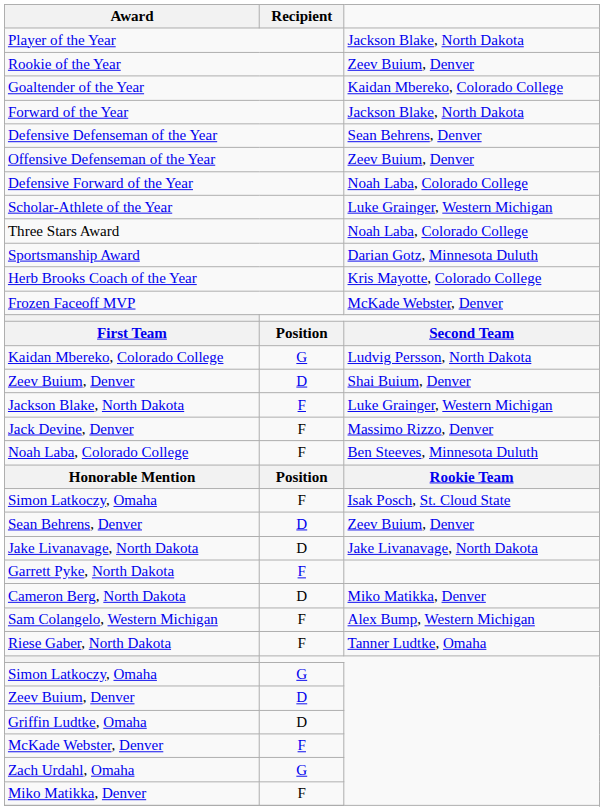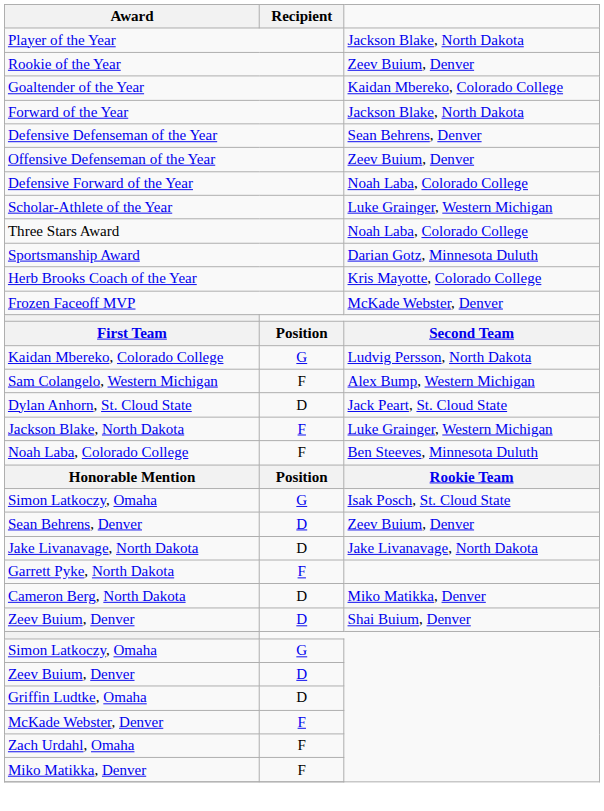rows swapped: Zeev Buium, Denver / Shai Buium, Denver <-> Sam Colangelo, Western Michigan
+ row: Dylan Anhorn, St. Cloud State | D | Jack Peart, St. Cloud State
- row: Jack Devine, Denver | F | Massimo Rizzo, Denver
Simon Latkoczy, Omaha / Isak Posch, St. Cloud State | Recipient: F -> G
- row: Riese Gaber, North Dakota | F | Tanner Ludtke, Omaha
Zach Urdahl, Omaha | Recipient: G -> F
